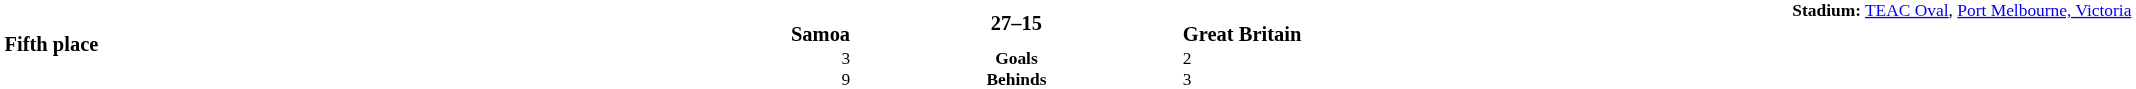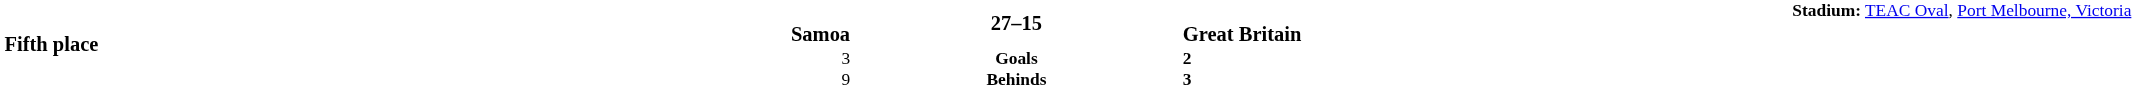3 9 | column 4: normal -> bold
